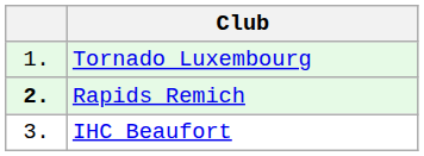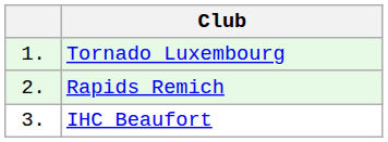Rapids Remich | column 1: bold -> normal
